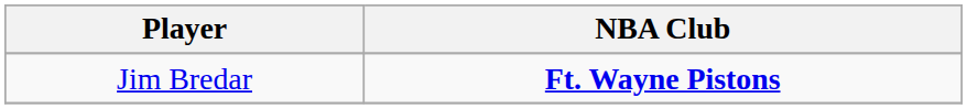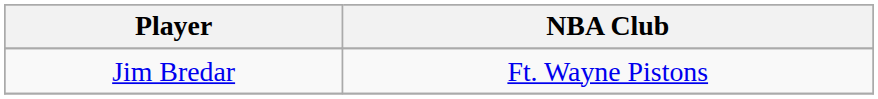Jim Bredar | NBA Club: bold -> normal
